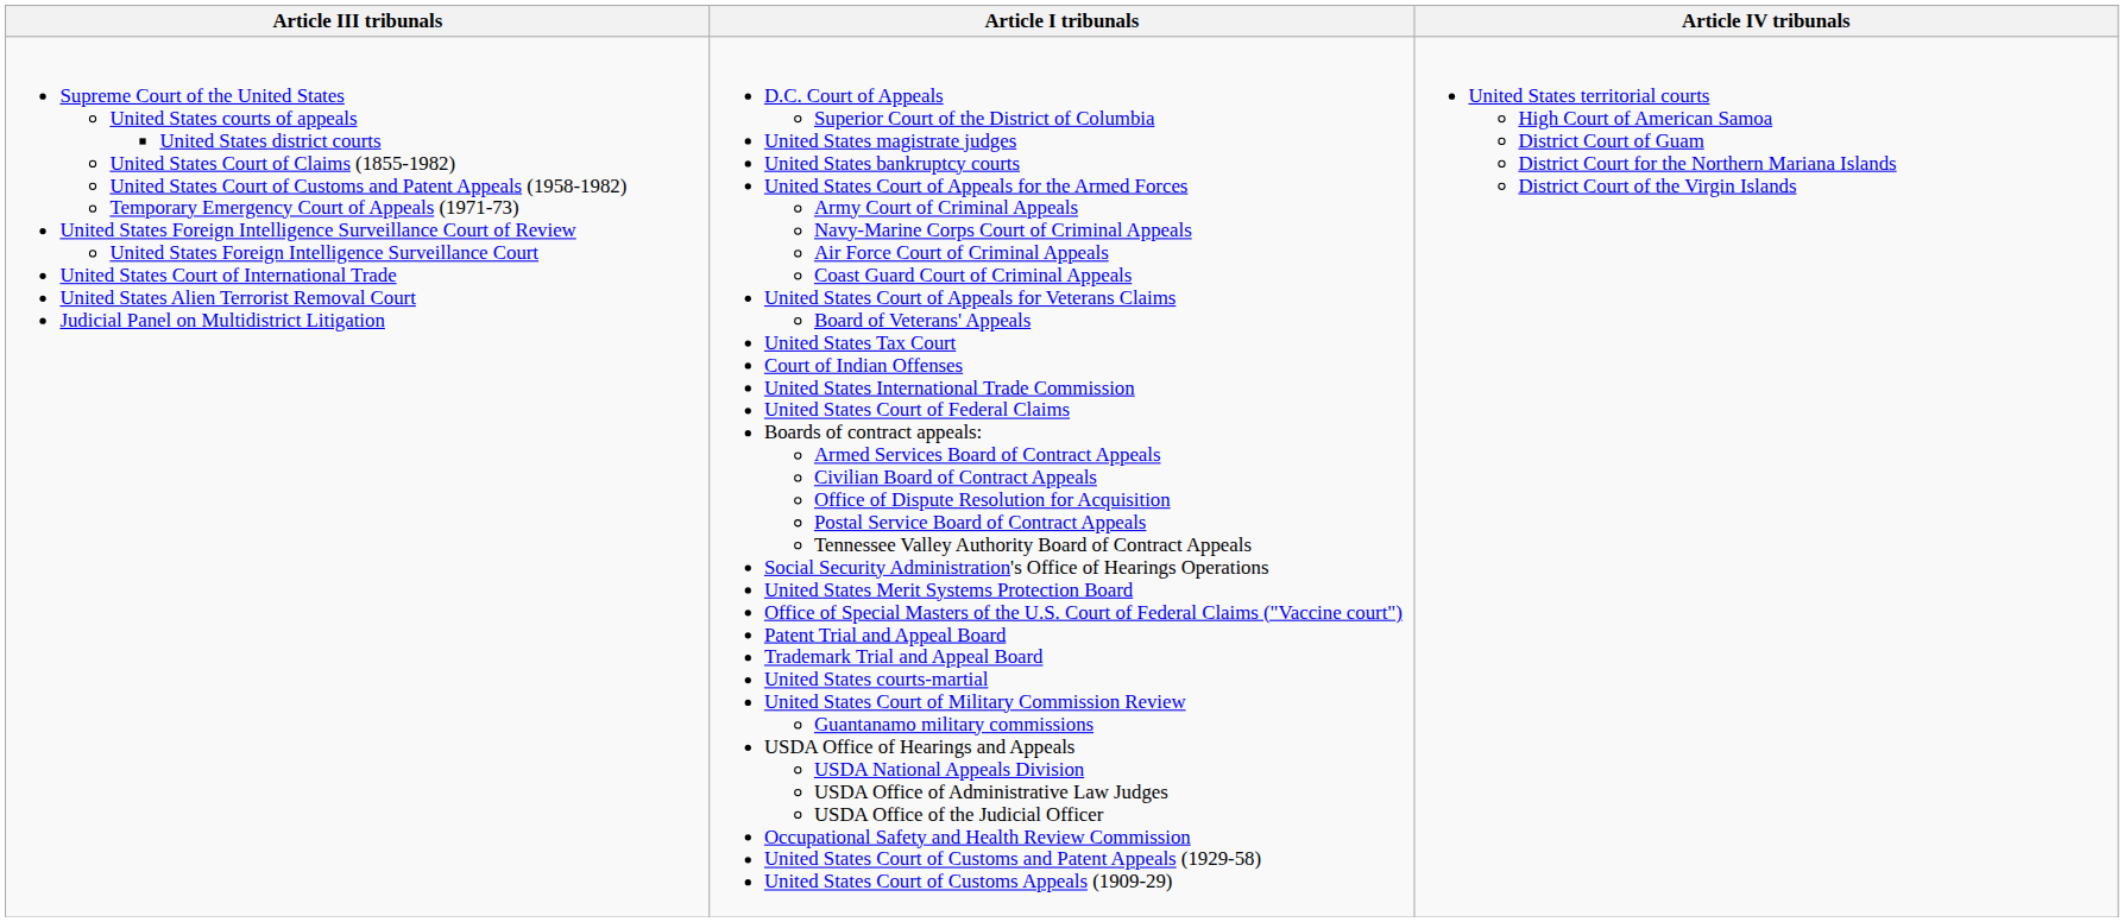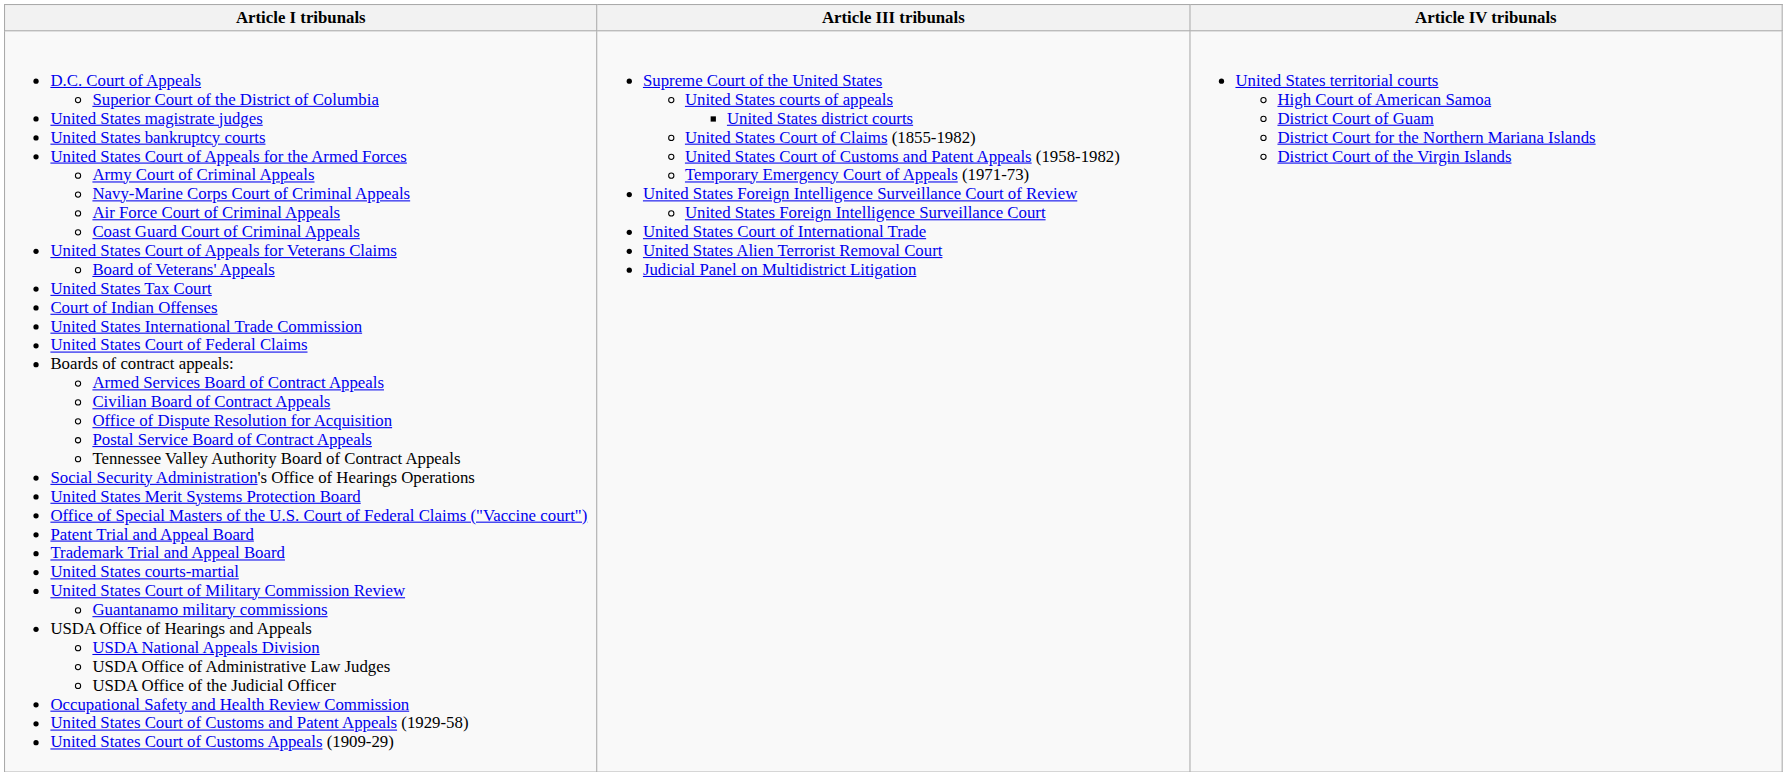columns swapped: Article I tribunals <-> Article III tribunals
